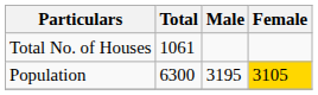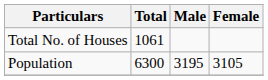Population | Female: gold background -> no background
